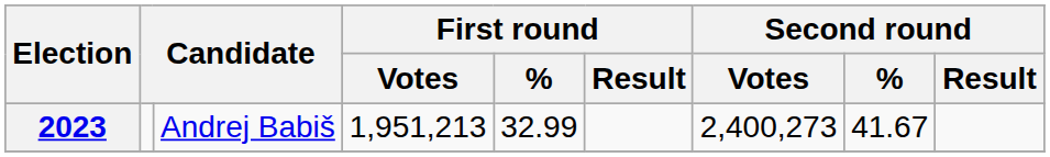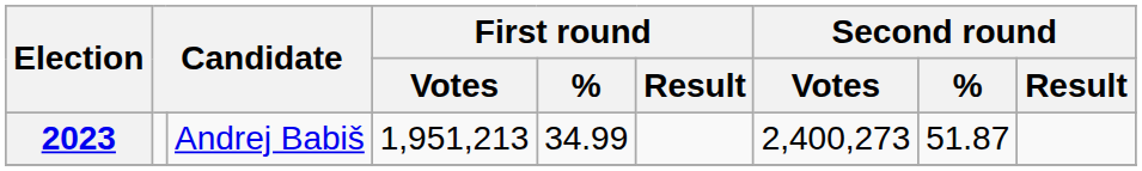2023 | First round / %: 32.99 -> 34.99
2023 | Second round / %: 41.67 -> 51.87
